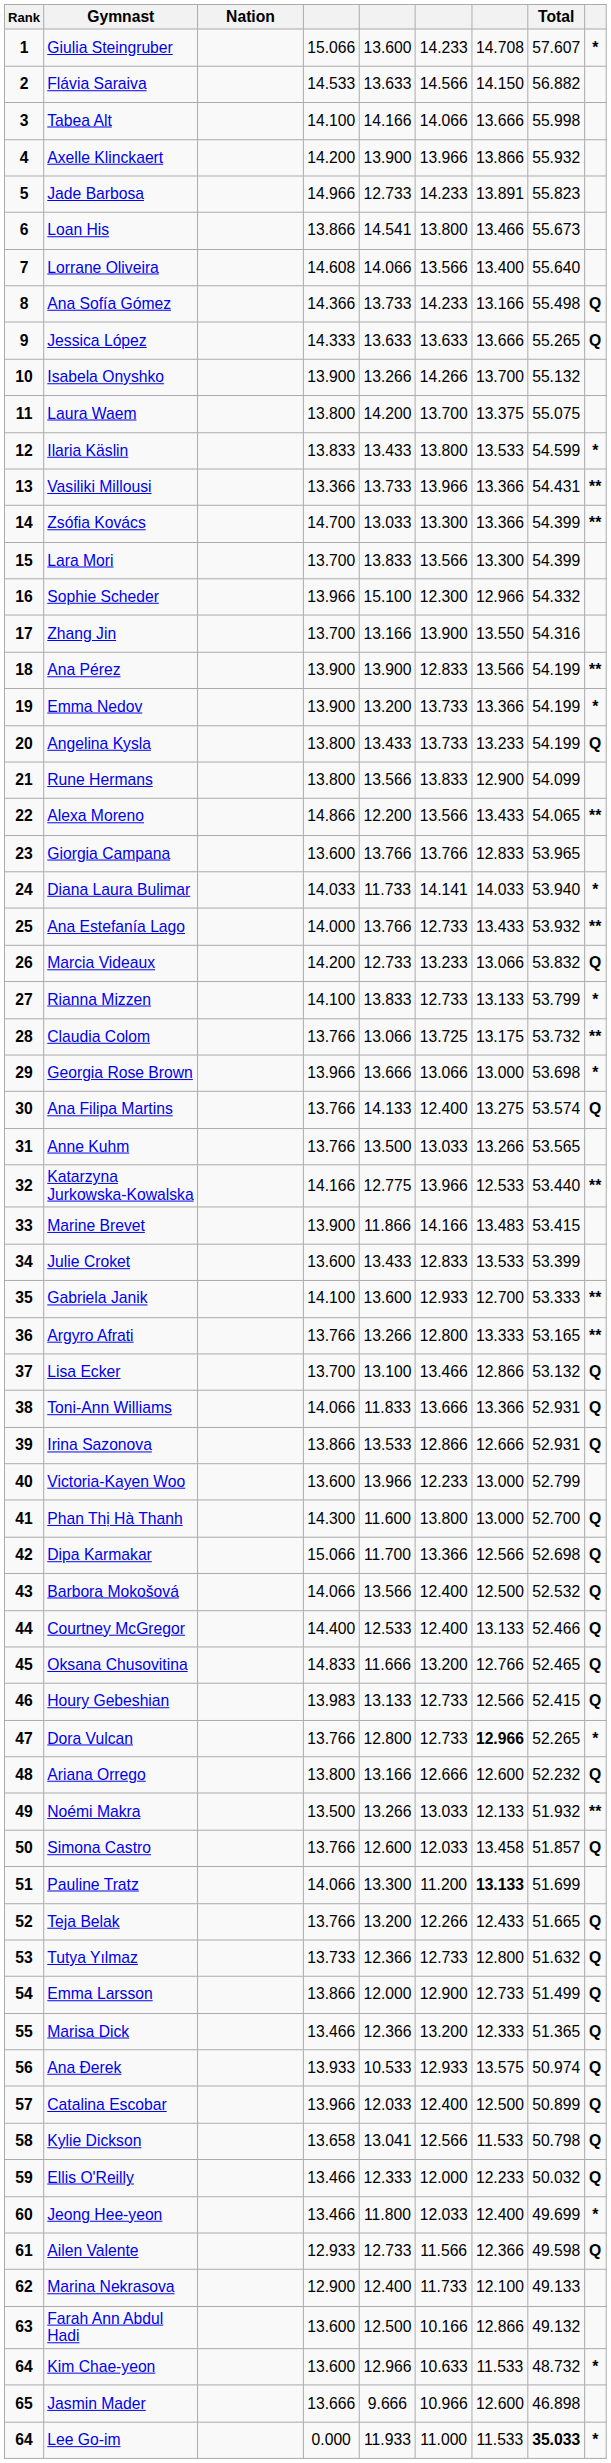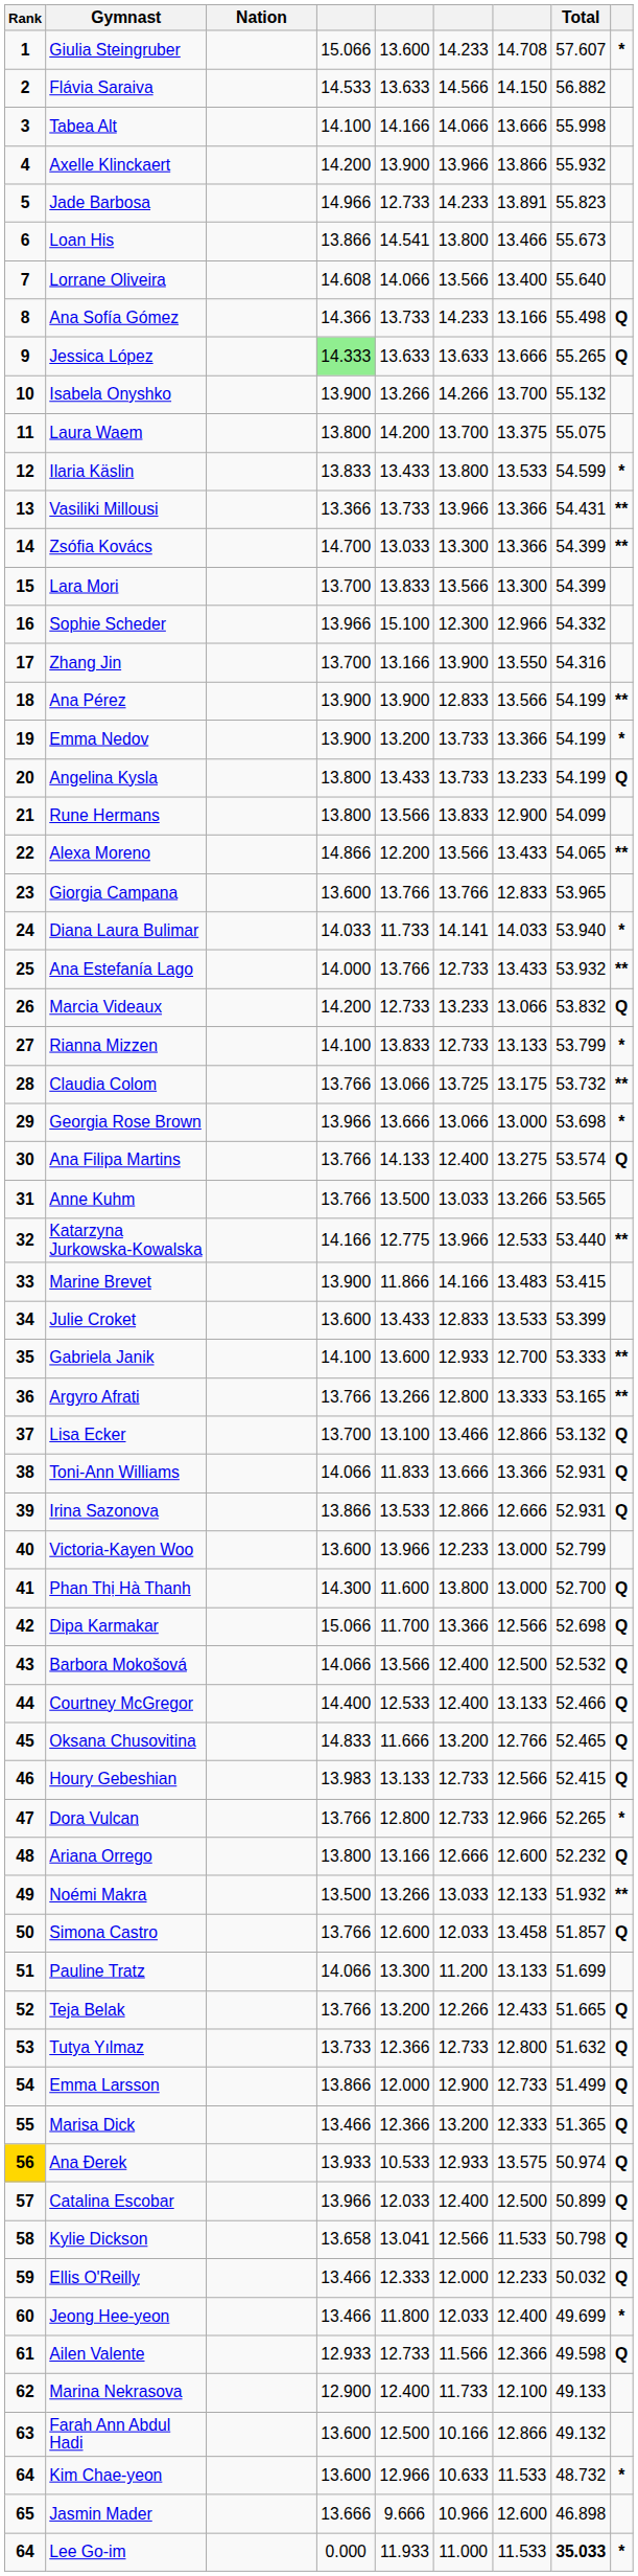Jessica López | column 4: no background -> lightgreen background
Dora Vulcan | column 7: bold -> normal
Pauline Tratz | column 7: bold -> normal
Ana Đerek | Rank: no background -> gold background
